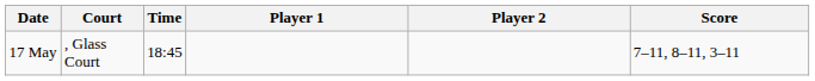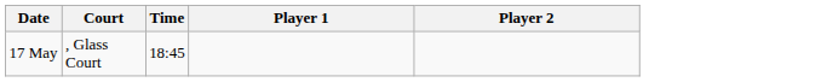- column: Score | 7–11, 8–11, 3–11
